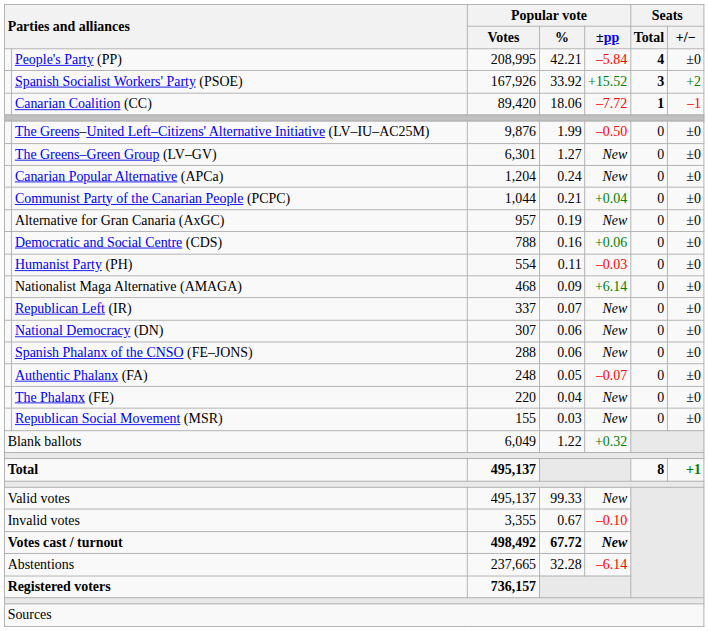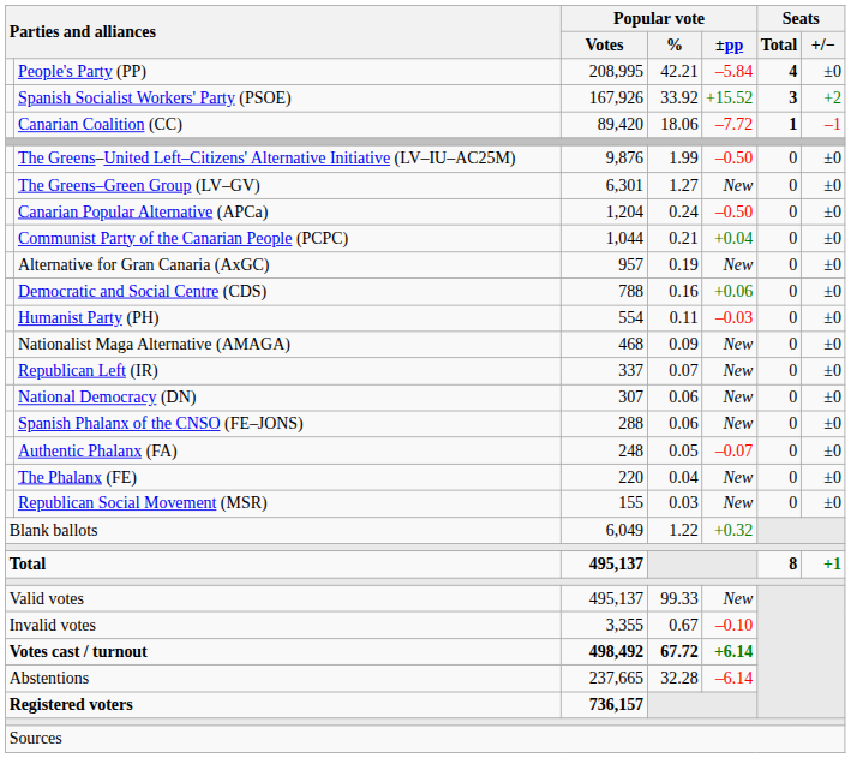Canarian Popular Alternative (APCa) | Popular vote / ±pp: New -> –0.50
Nationalist Maga Alternative (AMAGA) | Popular vote / ±pp: +6.14 -> New
Votes cast / turnout | Popular vote / ±pp: New -> +6.14
